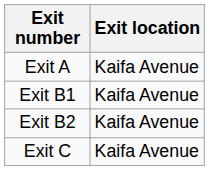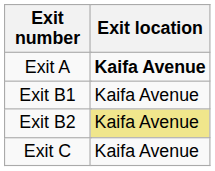Exit A | Exit location: normal -> bold
Exit B2 | Exit location: no background -> khaki background
